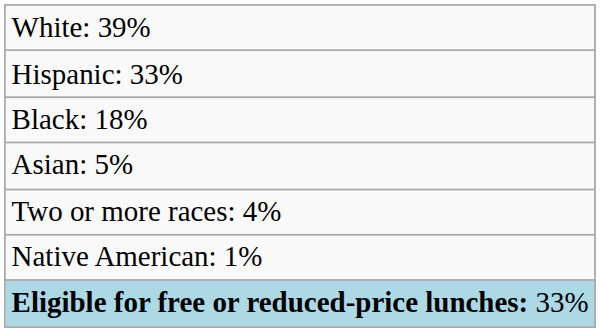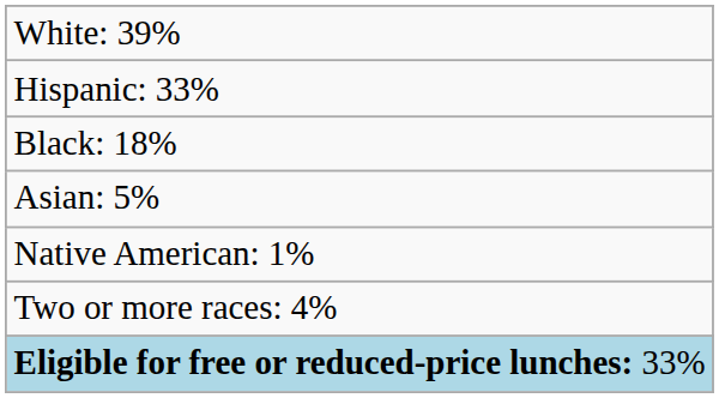row 5 | column 1: Two or more races: 4% -> Native American: 1%
row 6 | column 1: Native American: 1% -> Two or more races: 4%
